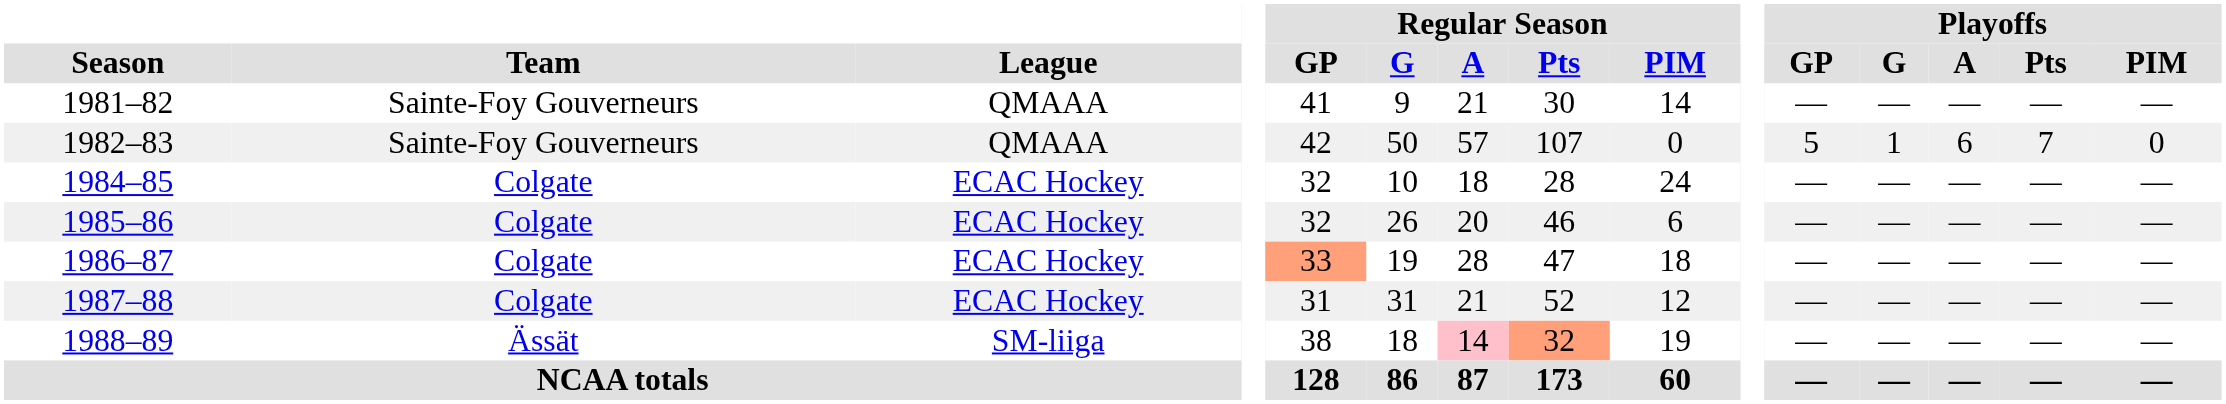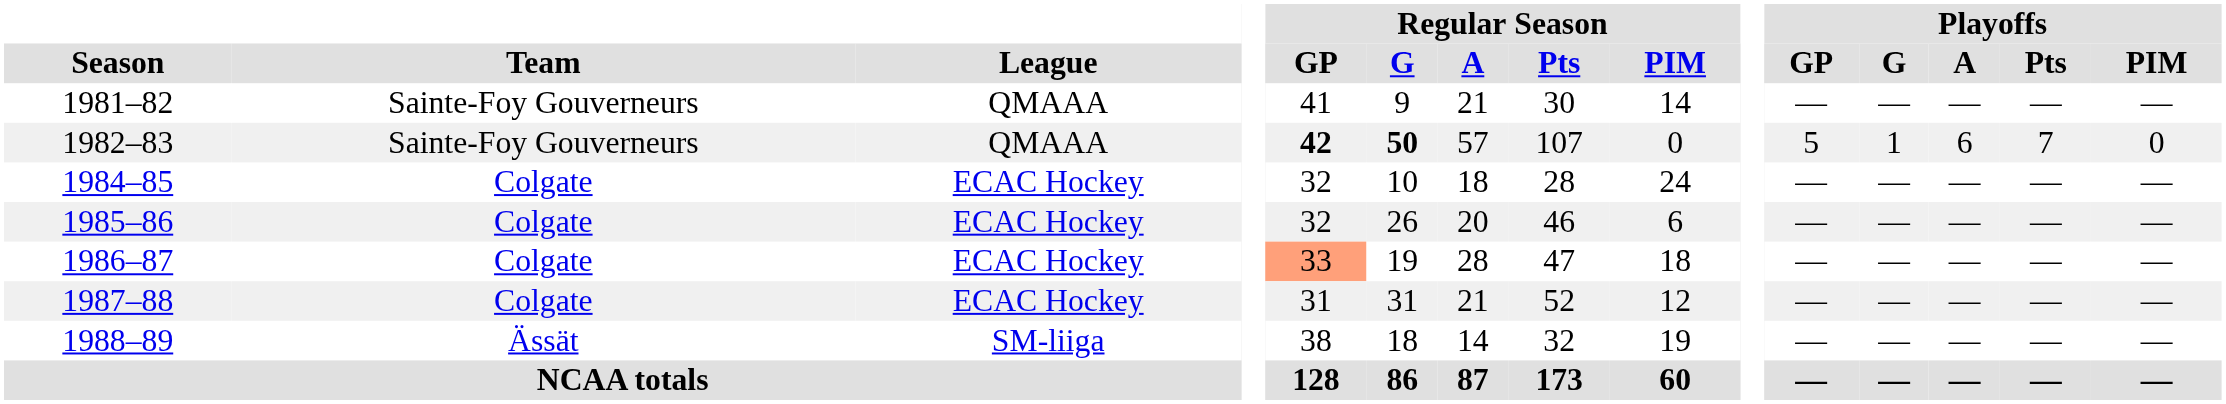1982–83 | Regular Season / GP: normal -> bold
1982–83 | Regular Season / G: normal -> bold
1988–89 | Regular Season / A: pink background -> no background
1988–89 | Regular Season / Pts: lightsalmon background -> no background
